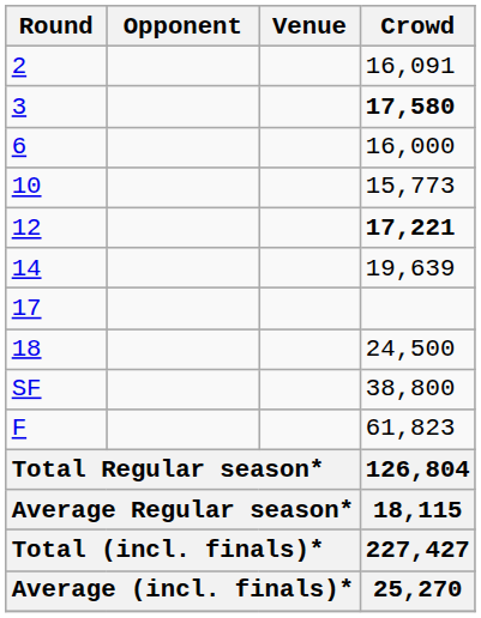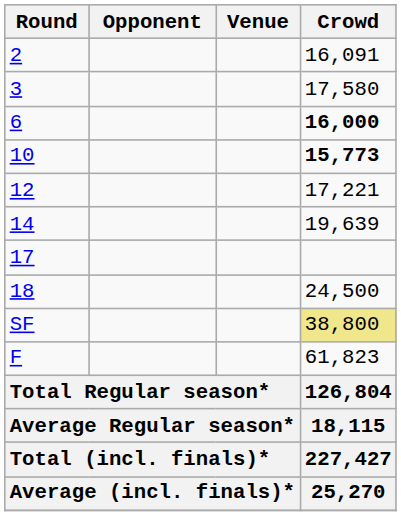3 | Crowd: bold -> normal
6 | Crowd: normal -> bold
10 | Crowd: normal -> bold
12 | Crowd: bold -> normal
SF | Crowd: no background -> khaki background
